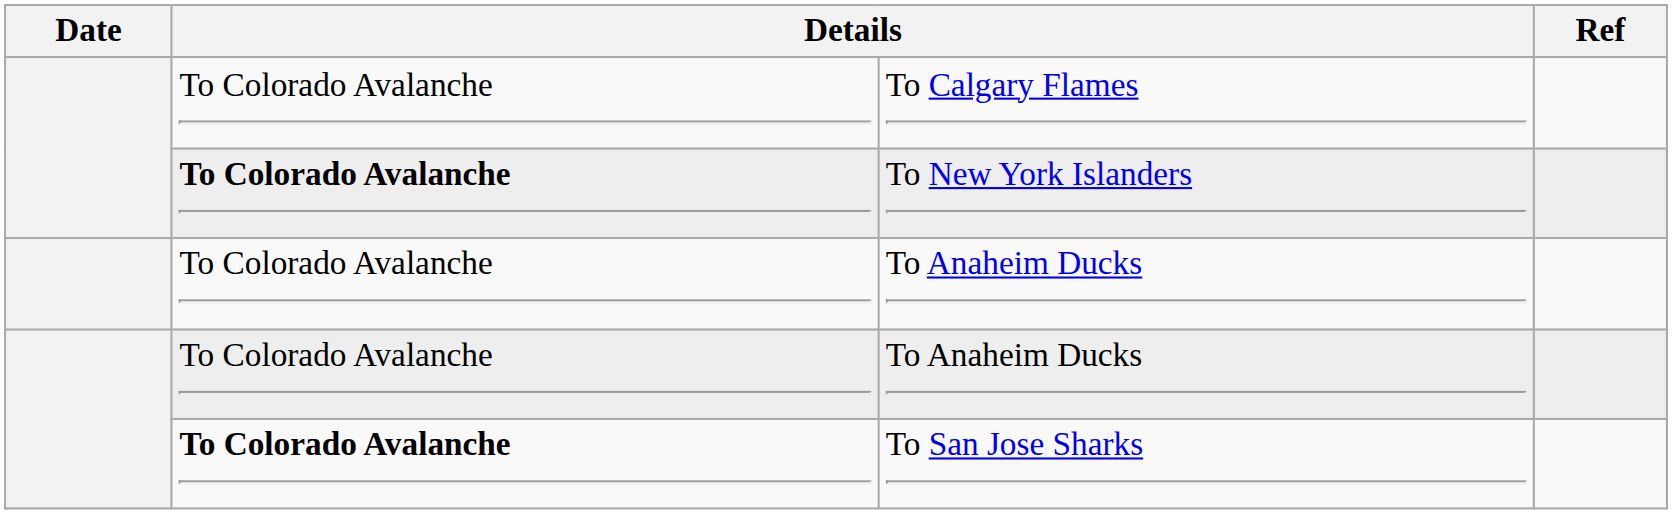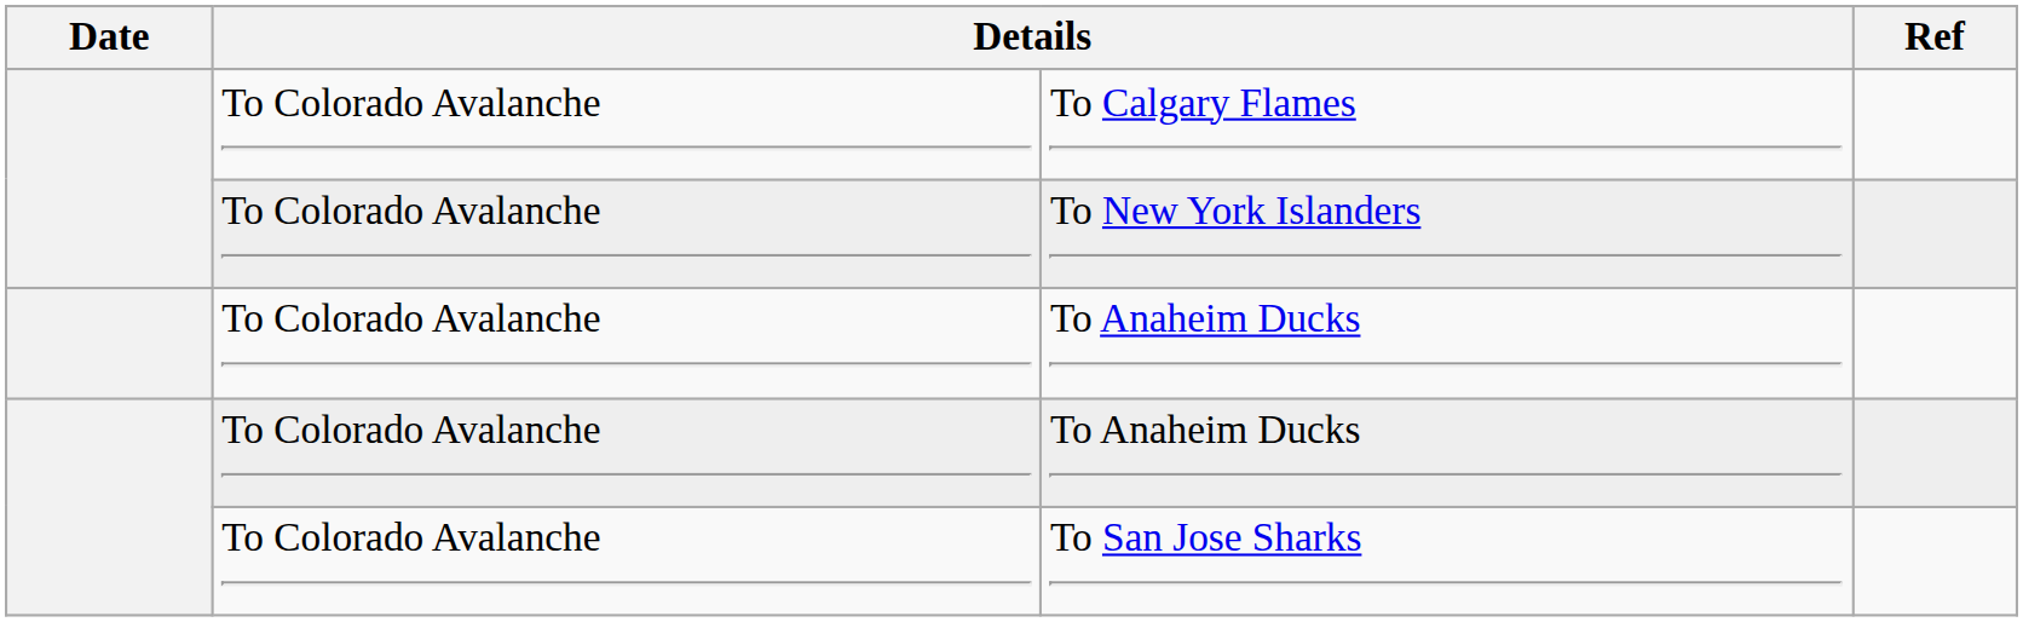To New York Islanders | column 2: bold -> normal
To San Jose Sharks | column 2: bold -> normal
